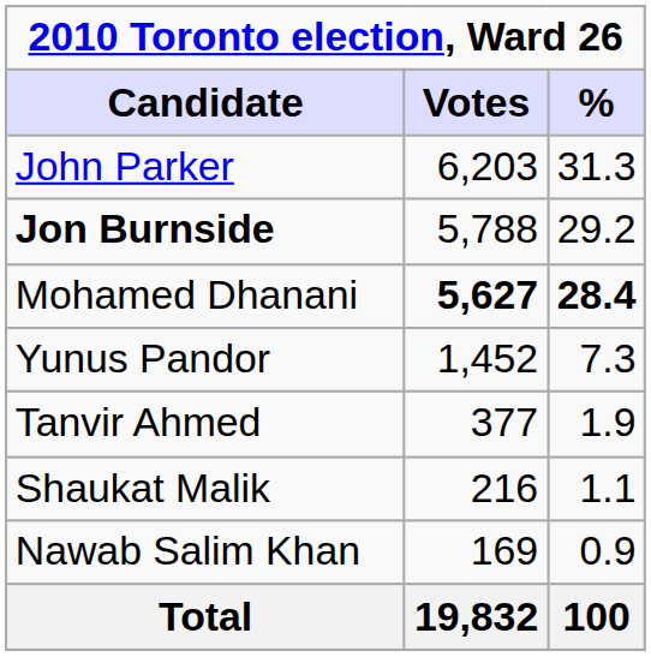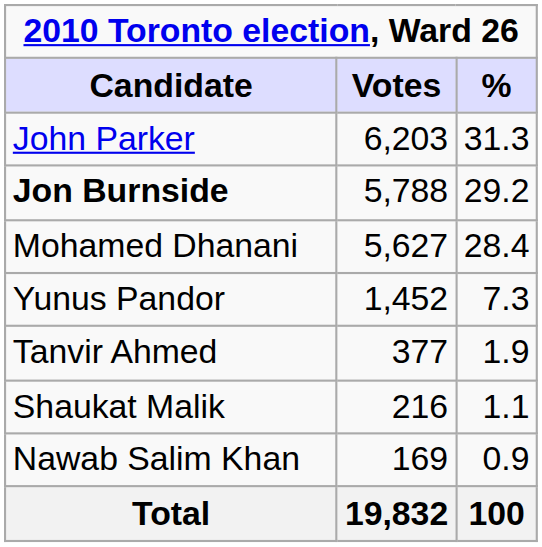Mohamed Dhanani | Votes: bold -> normal
Mohamed Dhanani | %: bold -> normal
